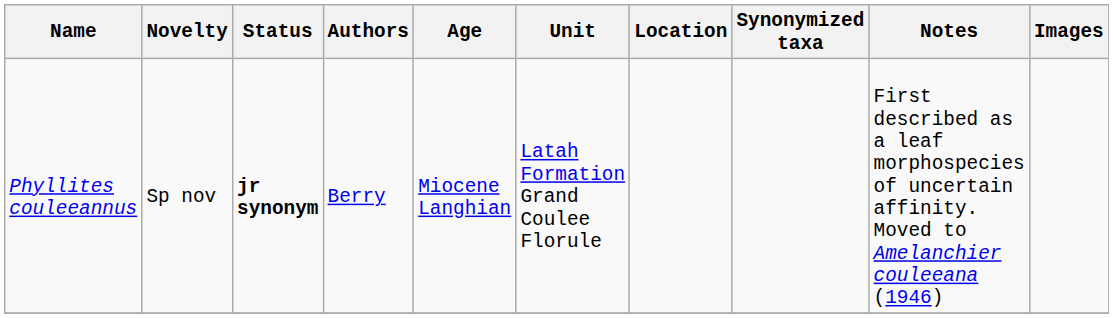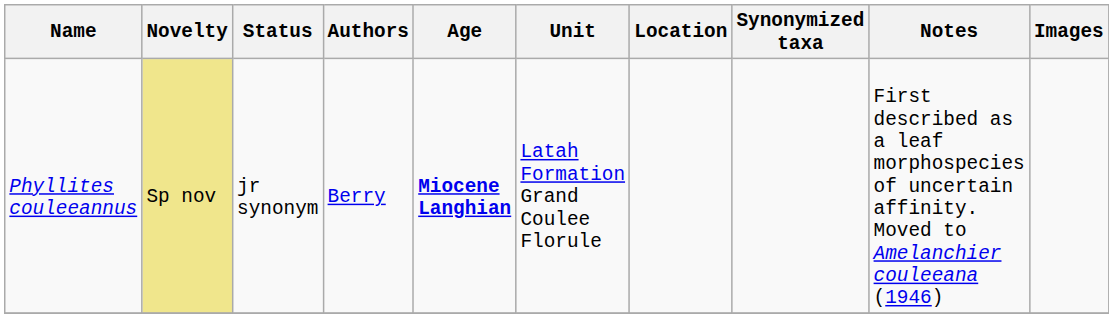Phyllites couleeannus | Novelty: no background -> khaki background
Phyllites couleeannus | Status: bold -> normal
Phyllites couleeannus | Age: normal -> bold
